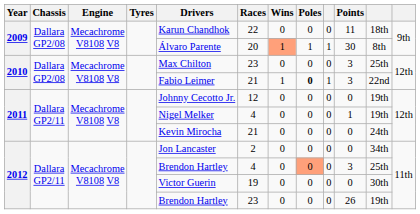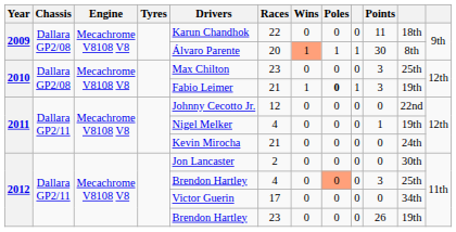row 5 | column 11: 22nd -> 19th
row 6 | column 11: 19th -> 22nd
row 9 | column 11: 34th -> 30th
row 11 | Races: 19 -> 17
row 11 | column 11: 30th -> 34th
